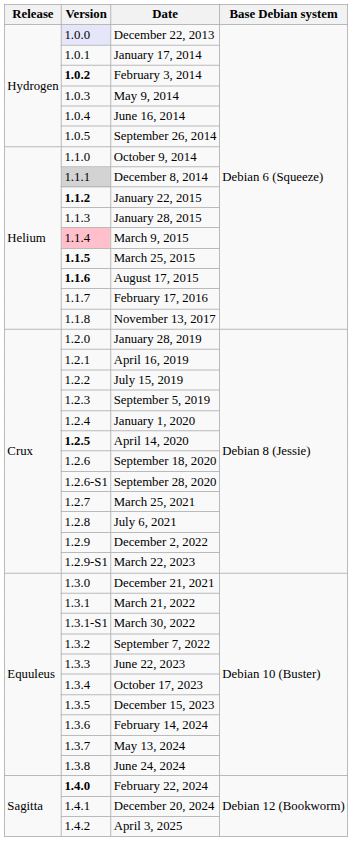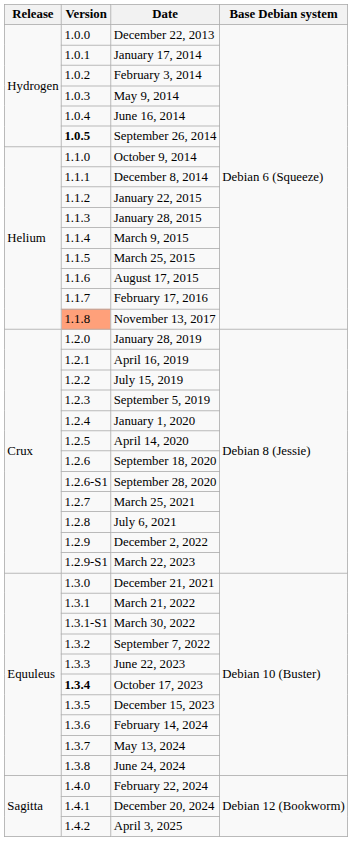December 22, 2013 | Version: lavender background -> no background
February 3, 2014 | Version: bold -> normal
September 26, 2014 | Version: normal -> bold
December 8, 2014 | Version: lightgrey background -> no background
January 22, 2015 | Version: bold -> normal
March 9, 2015 | Version: pink background -> no background
March 25, 2015 | Version: bold -> normal
August 17, 2015 | Version: bold -> normal
November 13, 2017 | Version: no background -> lightsalmon background
April 14, 2020 | Version: bold -> normal
October 17, 2023 | Version: normal -> bold
February 22, 2024 | Version: bold -> normal
